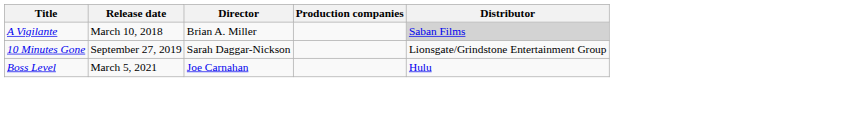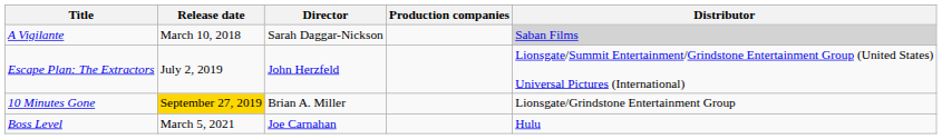A Vigilante | Director: Brian A. Miller -> Sarah Daggar-Nickson
+ row: Escape Plan: The Extractors | July 2, 2019 | John Herzfeld | Lionsgate/Summit Entertainment/Grindstone Entertainment Group (United States) Universal Pictures (International)
10 Minutes Gone | Release date: no background -> gold background
10 Minutes Gone | Director: Sarah Daggar-Nickson -> Brian A. Miller
